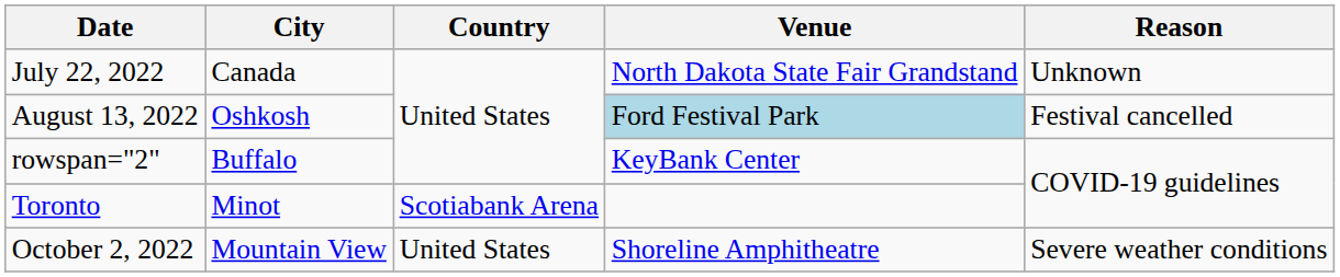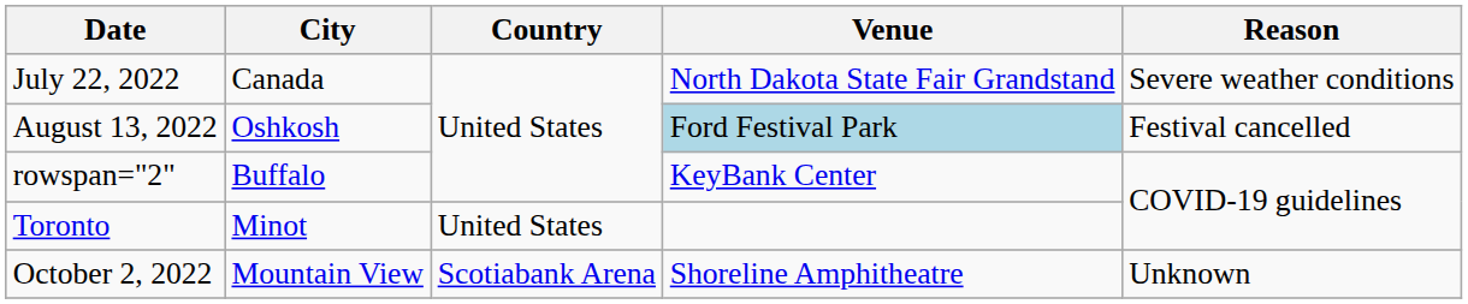July 22, 2022 | Reason: Unknown -> Severe weather conditions
Toronto | Country: Scotiabank Arena -> United States
October 2, 2022 | Country: United States -> Scotiabank Arena
October 2, 2022 | Reason: Severe weather conditions -> Unknown
